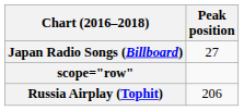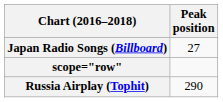Russia Airplay (Tophit) | Peak position: 206 -> 290
